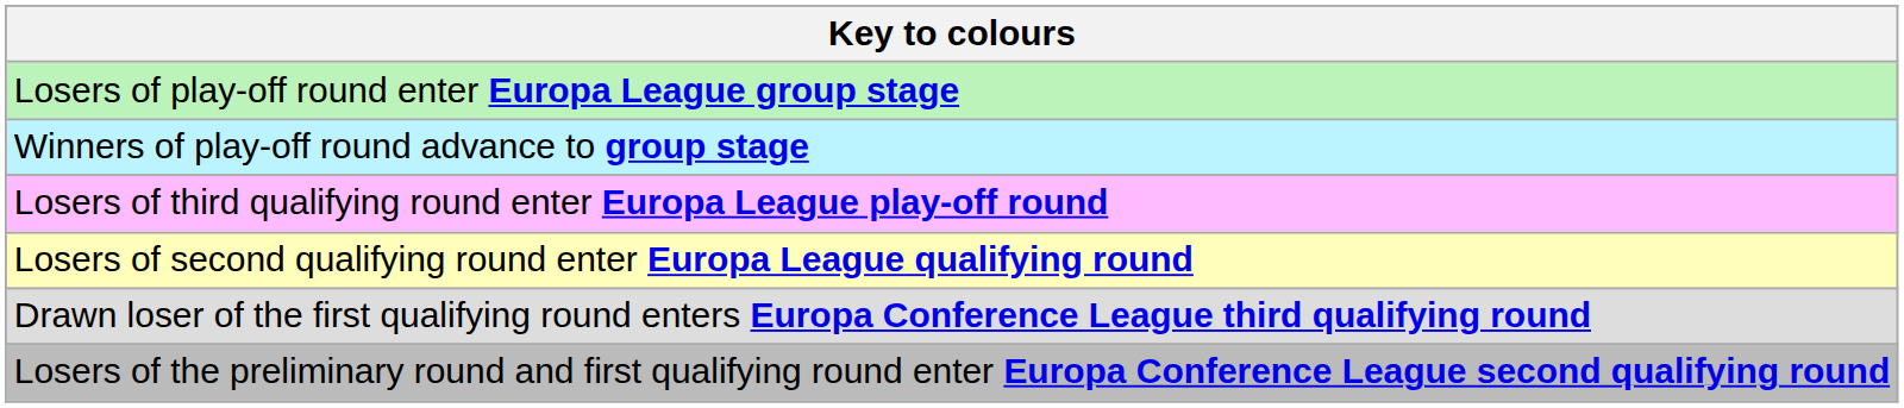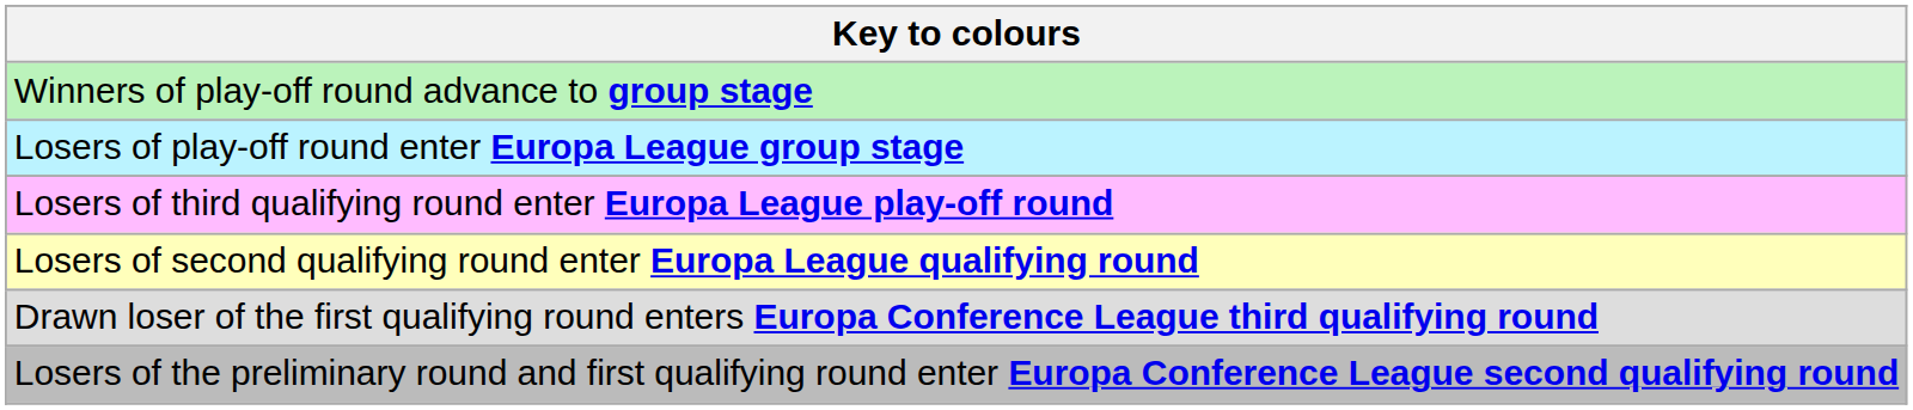row 2 | column 1: Losers of play-off round enter Europa League group stage -> Winners of play-off round advance to group stage
row 3 | column 1: Winners of play-off round advance to group stage -> Losers of play-off round enter Europa League group stage
